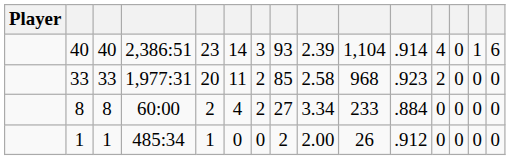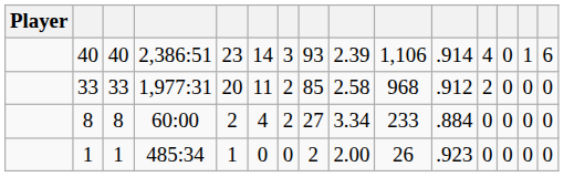row 2 | column 10: 1,104 -> 1,106
row 3 | column 11: .923 -> .912
row 5 | column 11: .912 -> .923
